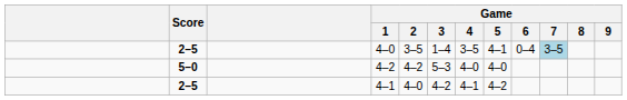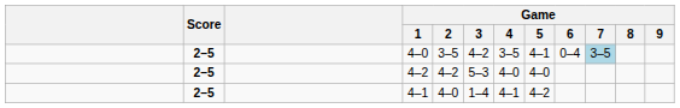row 3 | Game / 3: 1–4 -> 4–2
row 4 | Score: 5–0 -> 2–5
row 5 | Game / 3: 4–2 -> 1–4
